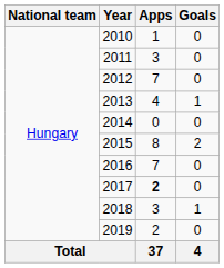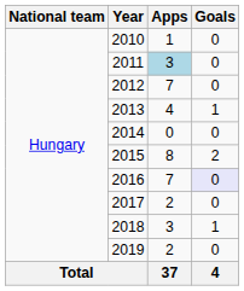2011 | Apps: no background -> lightblue background
2016 | Goals: no background -> lavender background
2017 | Apps: bold -> normal
